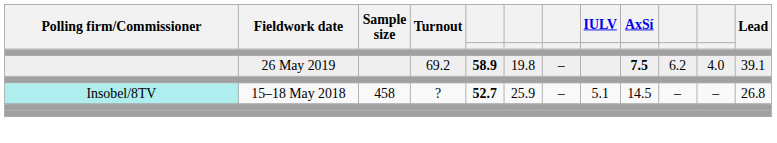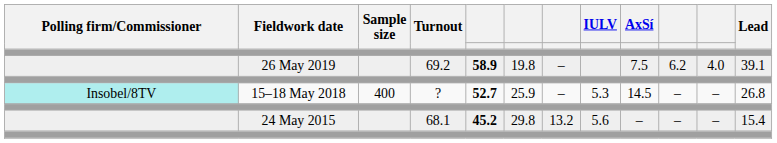26 May 2019 | AxSí: bold -> normal
15–18 May 2018 | Sample size: 458 -> 400
15–18 May 2018 | IULV: 5.1 -> 5.3
+ row: 24 May 2015 | 68.1 | 45.2 | 29.8 | 13.2 | 5.6 | – | – | – | 15.4
